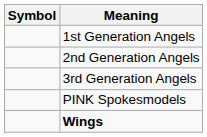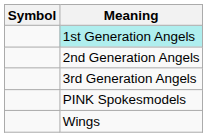1st Generation Angels | Meaning: no background -> paleturquoise background
Wings | Meaning: bold -> normal
